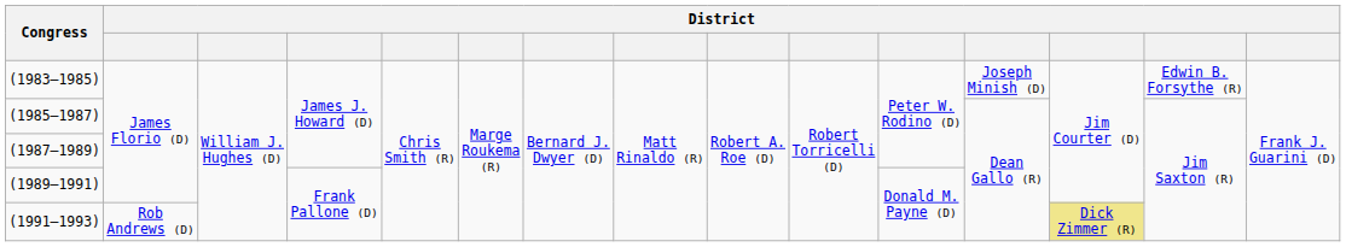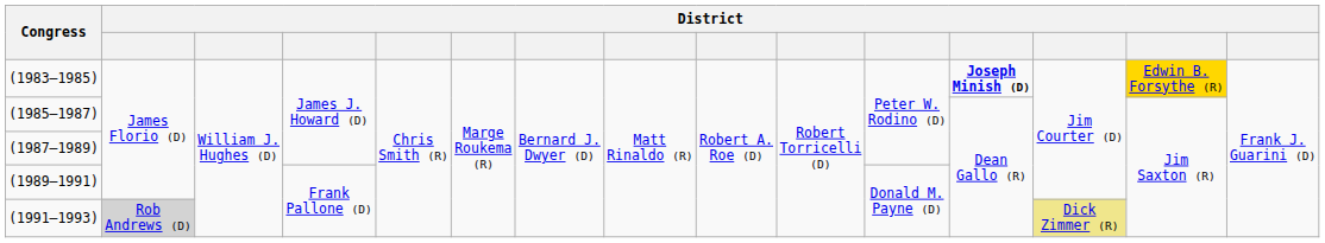(1983–1985) | column 12: normal -> bold
(1983–1985) | column 14: no background -> gold background
(1991–1993) | column 2: no background -> lightgrey background
